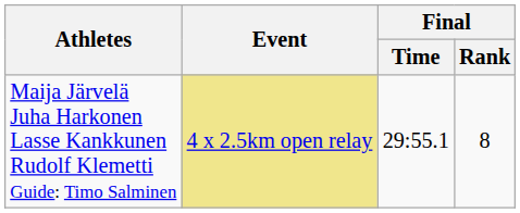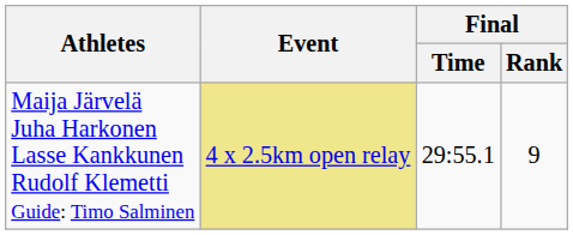row 3 | Final / Rank: 8 -> 9
